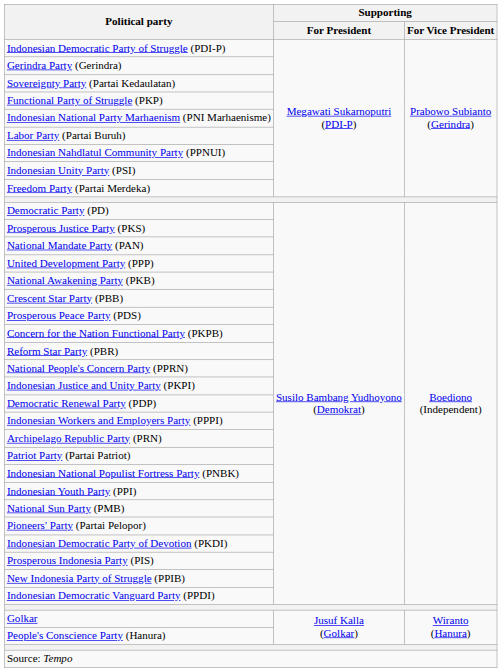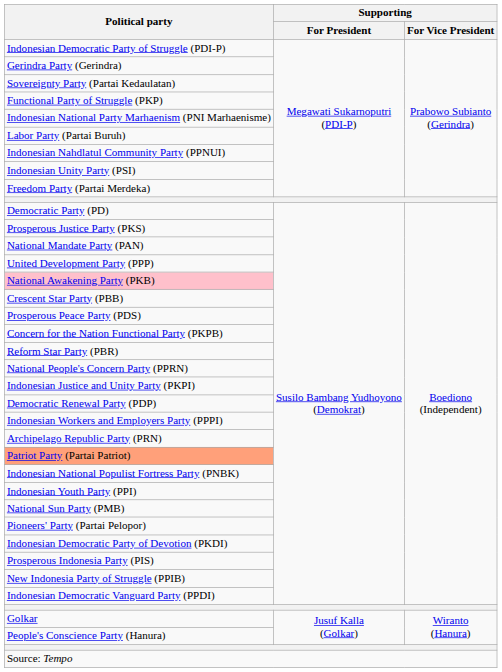National Awakening Party (PKB) | Political party: no background -> pink background
Patriot Party (Partai Patriot) | Political party: no background -> lightsalmon background
